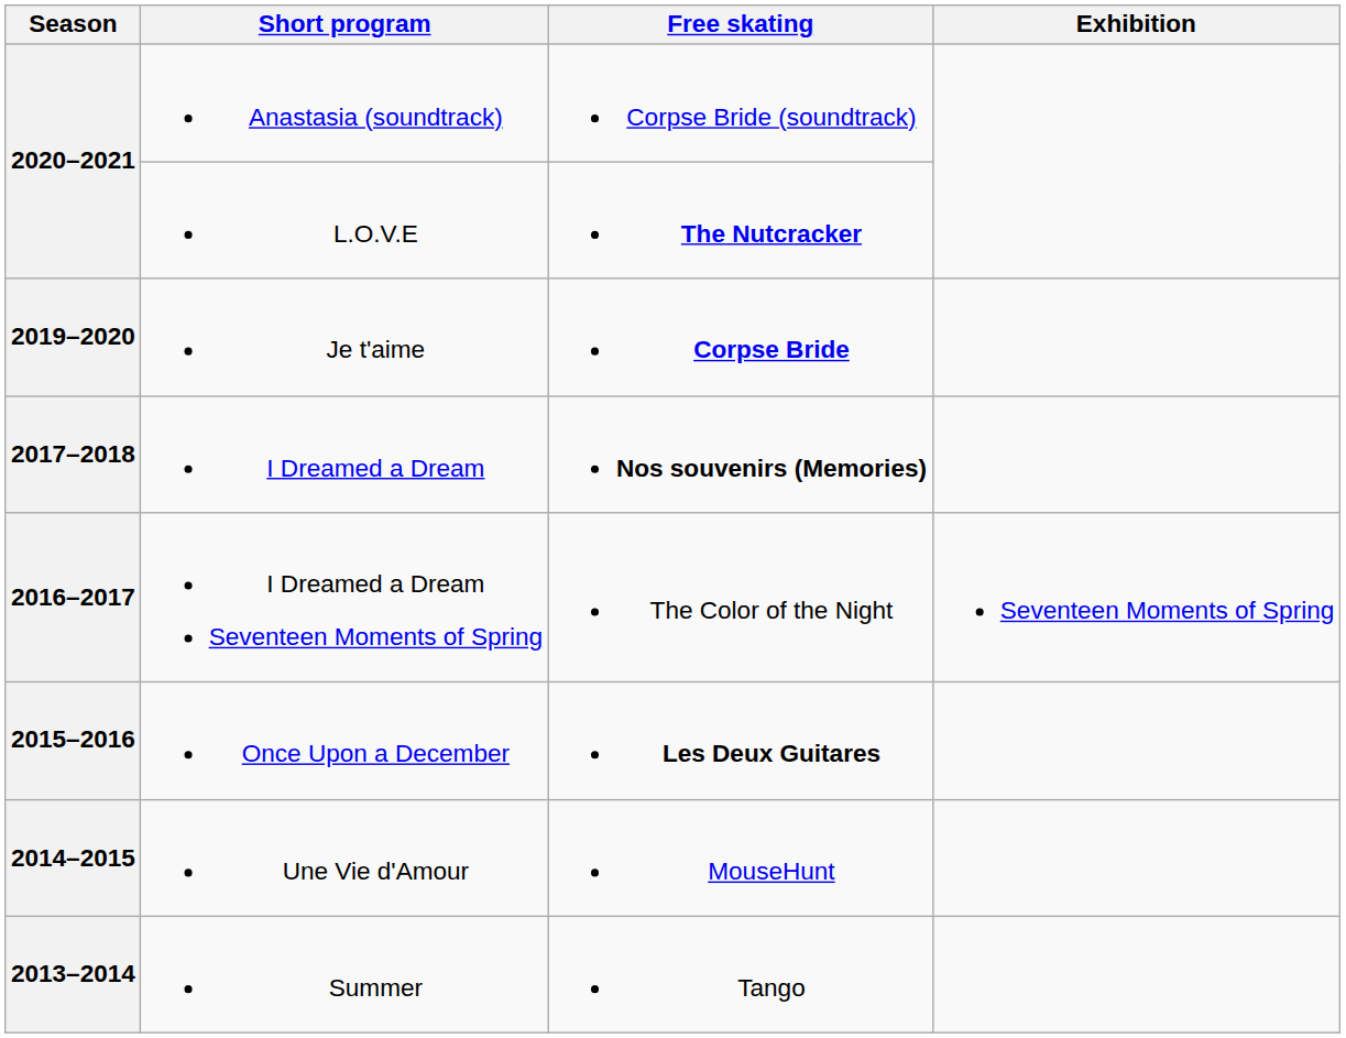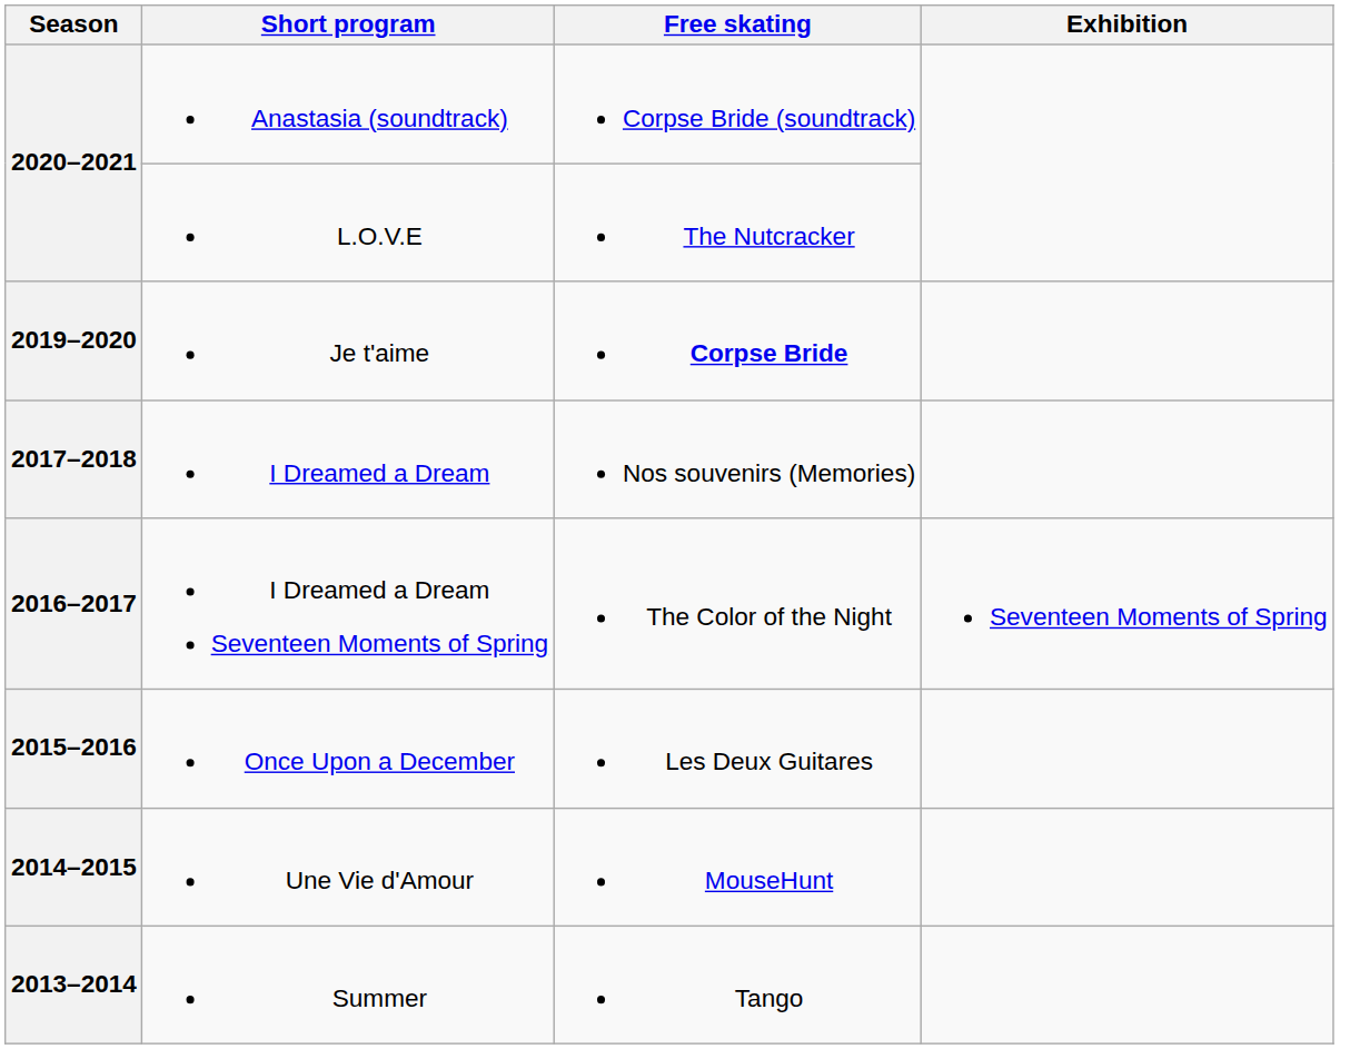L.O.V.E | Free skating: bold -> normal
I Dreamed a Dream | Free skating: bold -> normal
Once Upon a December | Free skating: bold -> normal
